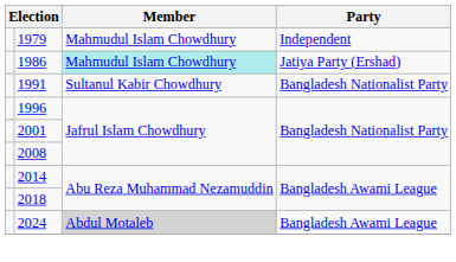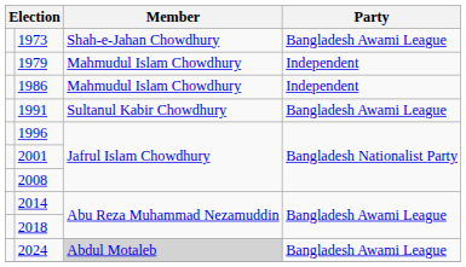+ row: 1973 | Shah-e-Jahan Chowdhury | Bangladesh Awami League
1986 | Member: paleturquoise background -> no background
1986 | Party: Jatiya Party (Ershad) -> Independent
1991 | Party: Bangladesh Nationalist Party -> Bangladesh Awami League
